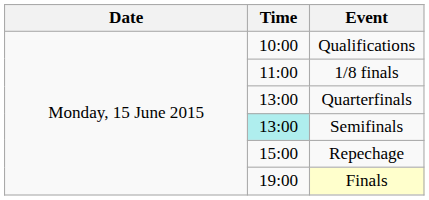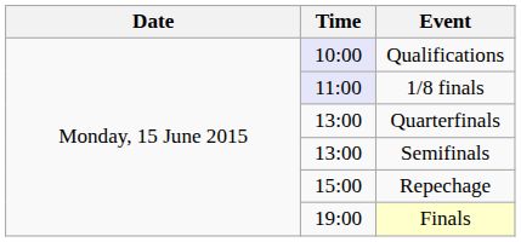Qualifications | Time: no background -> lavender background
1/8 finals | Time: no background -> lavender background
Semifinals | Time: paleturquoise background -> no background
